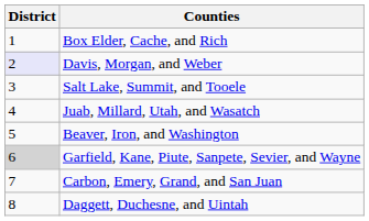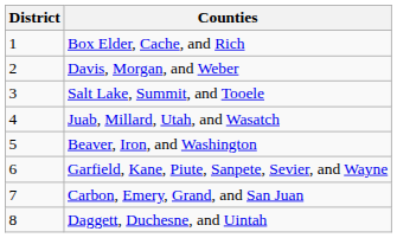Davis, Morgan, and Weber | District: lavender background -> no background
Garfield, Kane, Piute, Sanpete, Sevier, and Wayne | District: lightgrey background -> no background
